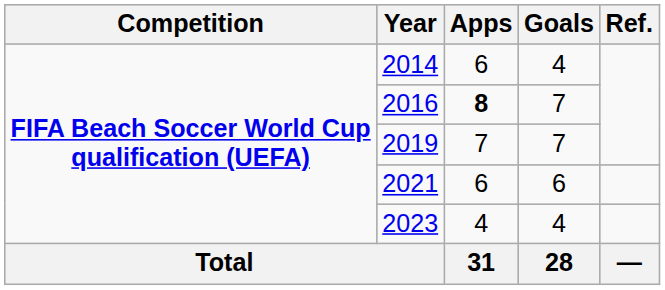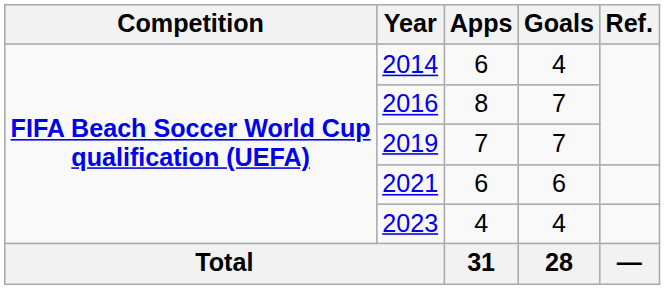2016 | Apps: bold -> normal
